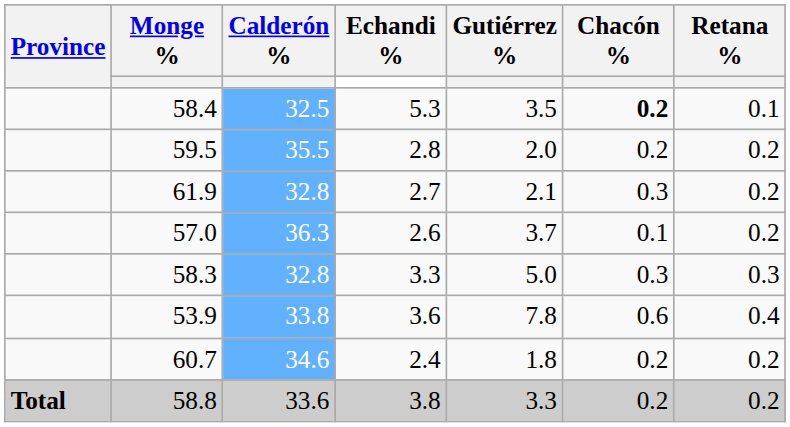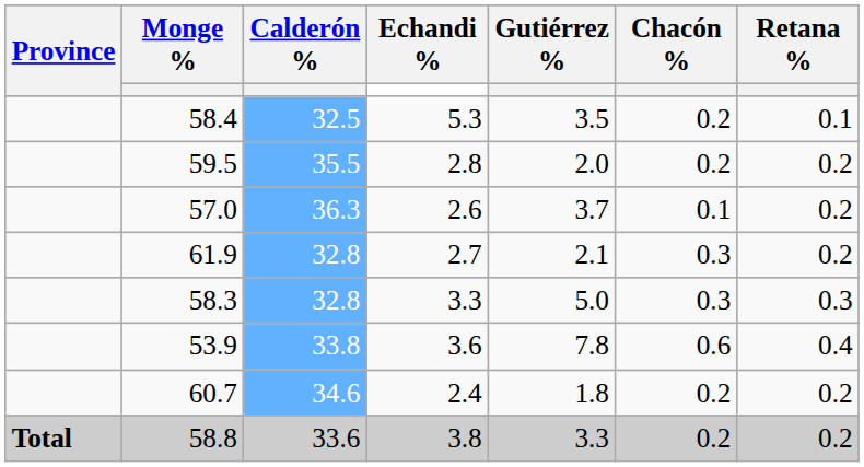58.4 | Chacón %: bold -> normal
rows swapped: 61.9 <-> 57.0
